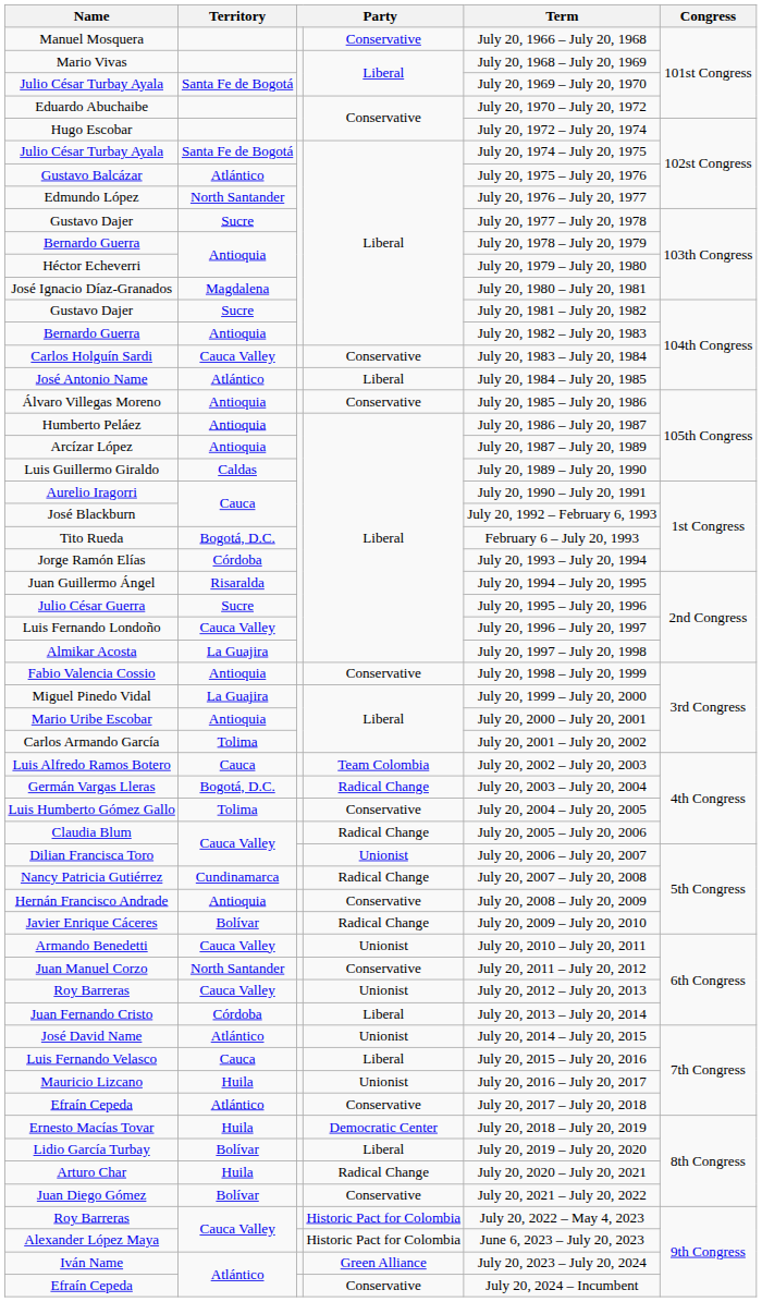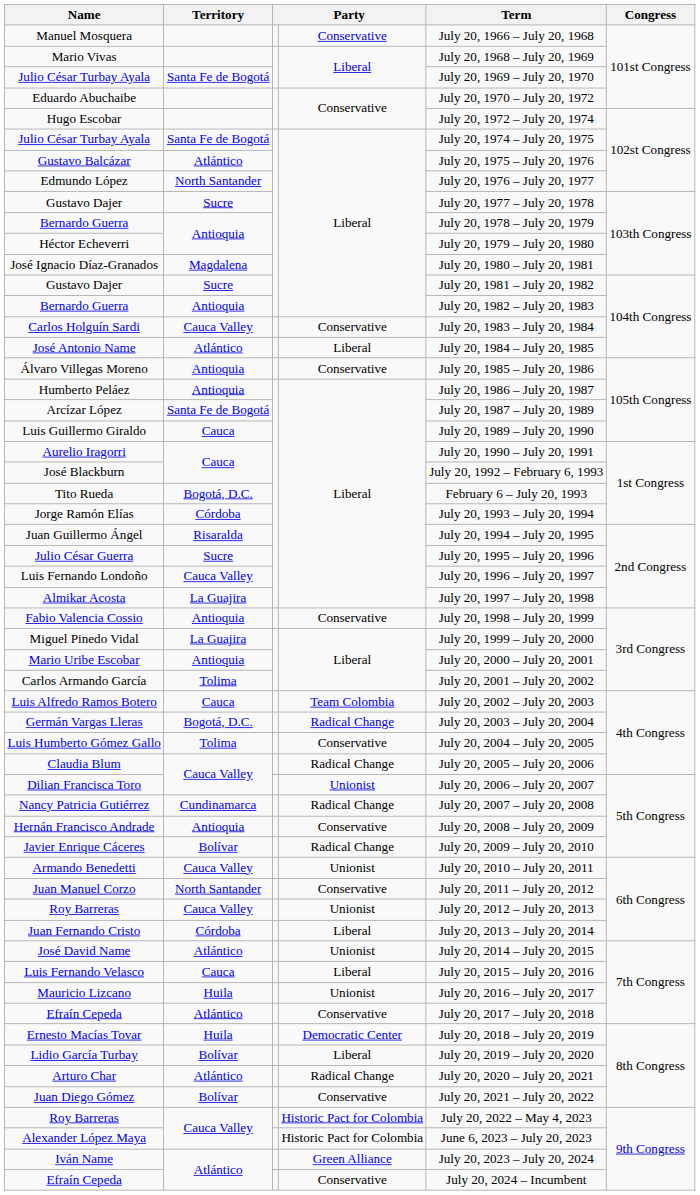Arcízar López | Territory: Antioquia -> Santa Fe de Bogotá
Luis Guillermo Giraldo | Territory: Caldas -> Cauca
Arturo Char | Territory: Huila -> Atlántico
